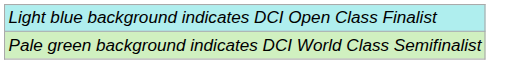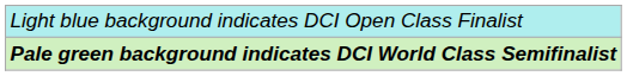row 2 | column 1: normal -> bold
